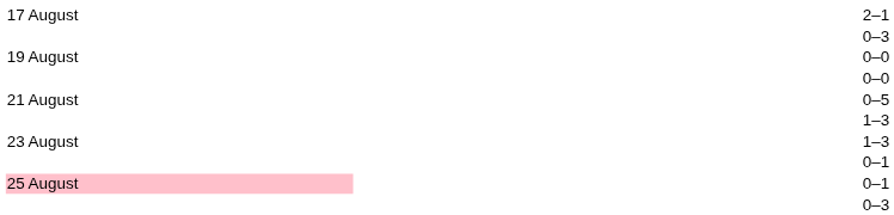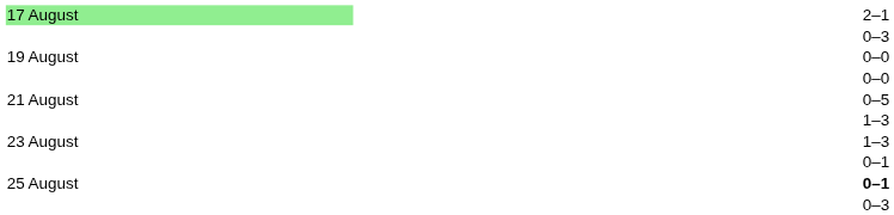17 August | column 1: no background -> lightgreen background
25 August | column 1: pink background -> no background
25 August | column 2: normal -> bold
